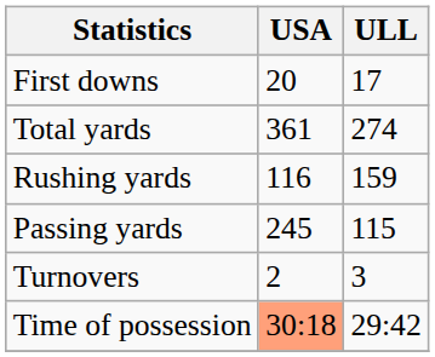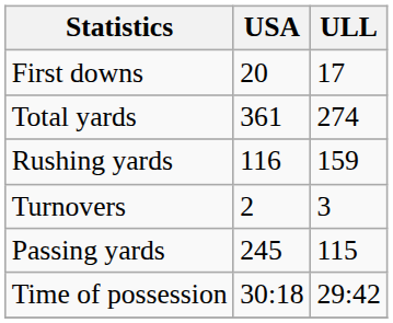rows swapped: Passing yards <-> Turnovers
Time of possession | USA: lightsalmon background -> no background
